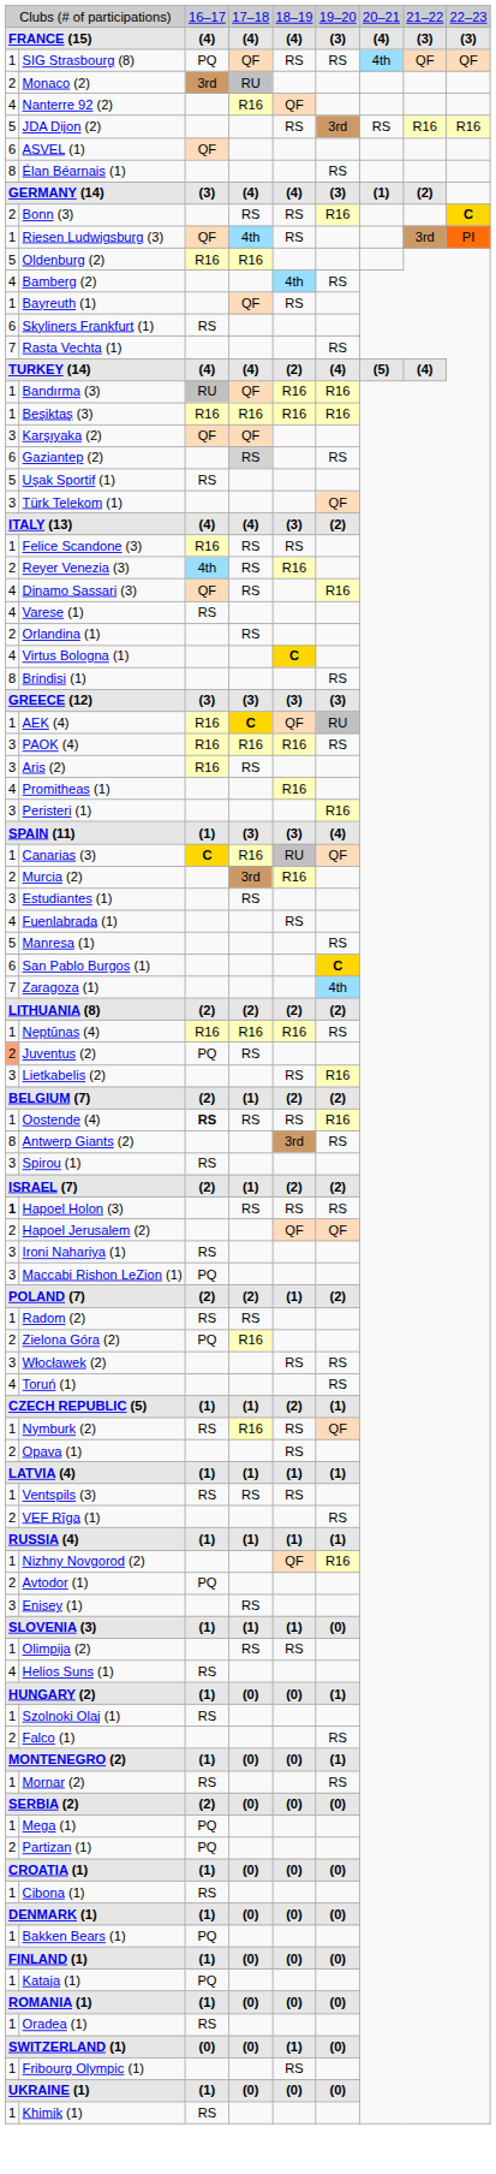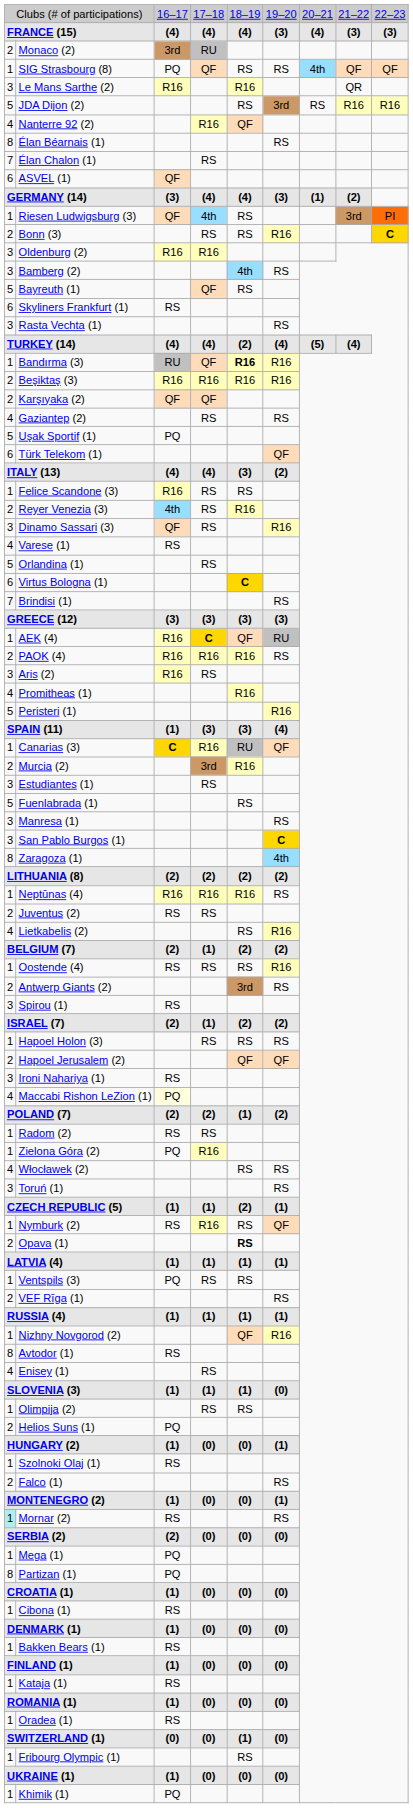rows swapped: SIG Strasbourg (8) <-> Monaco (2)
+ row: 3 | Le Mans Sarthe (2) | R16 | R16 | QR
rows swapped: Nanterre 92 (2) <-> JDA Dijon (2)
rows swapped: ASVEL (1) <-> Élan Béarnais (1)
+ row: 7 | Élan Chalon (1) | RS
rows swapped: Riesen Ludwigsburg (3) <-> Bonn (3)
Oldenburg (2) | column 1: 5 -> 3
Bamberg (2) | column 1: 4 -> 3
Bayreuth (1) | column 1: 1 -> 5
Rasta Vechta (1) | column 1: 7 -> 3
Bandırma (3) | column 5: normal -> bold
Beşiktaş (3) | column 1: 1 -> 2
Karşıyaka (2) | column 1: 3 -> 2
Gaziantep (2) | column 1: 6 -> 4
Gaziantep (2) | column 4: lightgrey background -> no background
Uşak Sportif (1) | column 3: RS -> PQ
Türk Telekom (1) | column 1: 3 -> 6
Dinamo Sassari (3) | column 1: 4 -> 3
Orlandina (1) | column 1: 2 -> 5
Virtus Bologna (1) | column 1: 4 -> 6
Brindisi (1) | column 1: 8 -> 7
PAOK (4) | column 1: 3 -> 2
Peristeri (1) | column 1: 3 -> 5
Fuenlabrada (1) | column 1: 4 -> 5
Manresa (1) | column 1: 5 -> 3
San Pablo Burgos (1) | column 1: 6 -> 3
Zaragoza (1) | column 1: 7 -> 8
Juventus (2) | column 1: lightsalmon background -> no background
Juventus (2) | column 3: PQ -> RS
Lietkabelis (2) | column 1: 3 -> 4
Oostende (4) | column 3: bold -> normal
Antwerp Giants (2) | column 1: 8 -> 2
Hapoel Holon (3) | column 1: bold -> normal
Maccabi Rishon LeZion (1) | column 1: 3 -> 4
Maccabi Rishon LeZion (1) | column 3: no background -> lightyellow background
Zielona Góra (2) | column 1: 2 -> 1
Włocławek (2) | column 1: 3 -> 4
Toruń (1) | column 1: 4 -> 3
Opava (1) | column 5: normal -> bold
Ventspils (3) | column 3: RS -> PQ
Avtodor (1) | column 1: 2 -> 8
Avtodor (1) | column 3: PQ -> RS
Enisey (1) | column 1: 3 -> 4
Helios Suns (1) | column 1: 4 -> 2
Helios Suns (1) | column 3: RS -> PQ
Mornar (2) | column 1: no background -> paleturquoise background
Partizan (1) | column 1: 2 -> 8
Bakken Bears (1) | column 3: PQ -> RS
Kataja (1) | column 3: PQ -> RS
Khimik (1) | column 3: RS -> PQ
